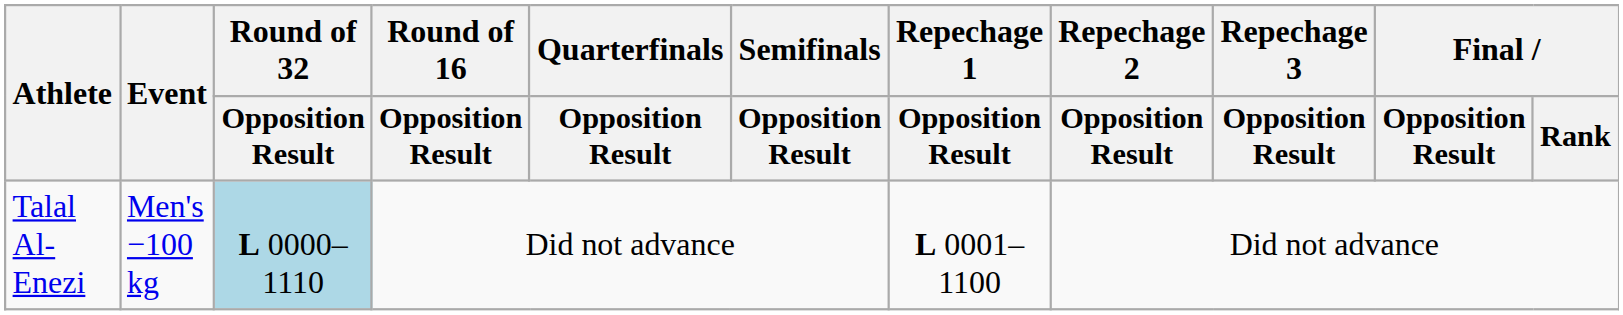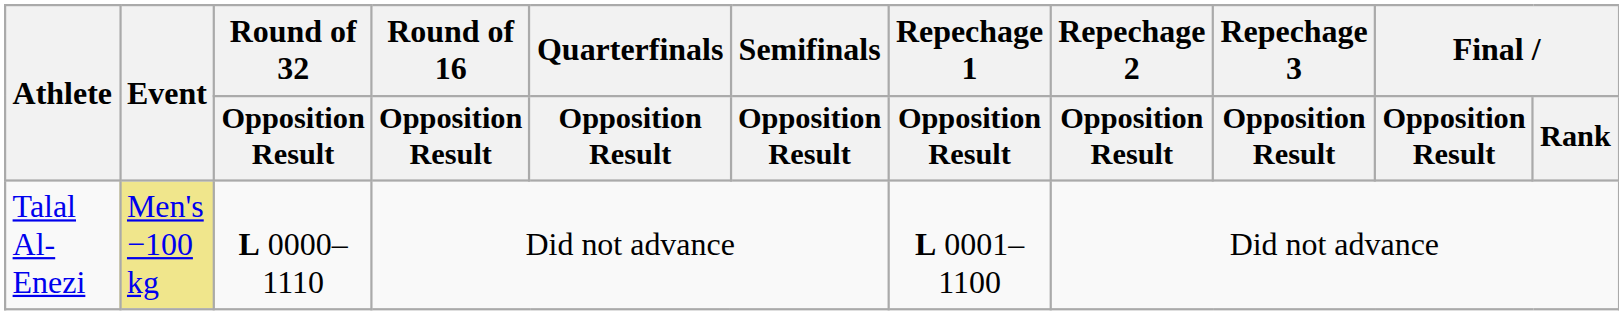Talal Al-Enezi | Event: no background -> khaki background
Talal Al-Enezi | Round of 32 / Opposition Result: lightblue background -> no background
